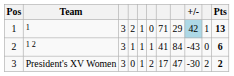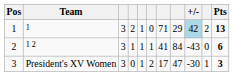row 2 | column 10: 1 -> 2
row 4 | column 10: 2 -> 1
row 4 | Pts: 2 -> 3
